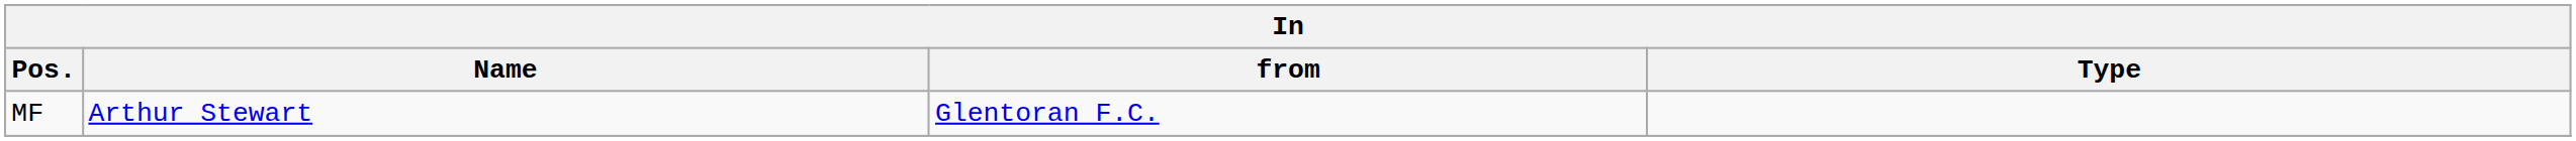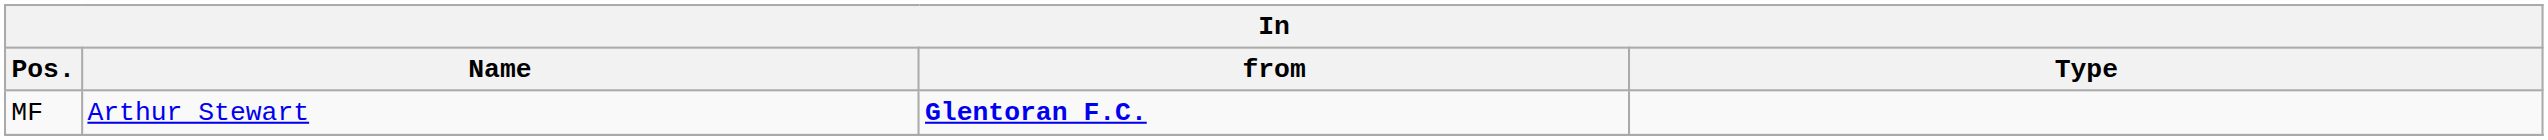MF | from: normal -> bold
